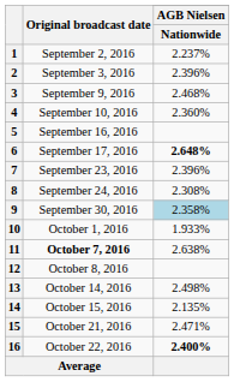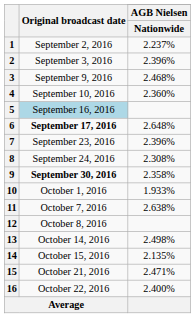5 | Original broadcast date: no background -> lightblue background
6 | Original broadcast date: normal -> bold
6 | AGB Nielsen / Nationwide: bold -> normal
9 | Original broadcast date: normal -> bold
9 | AGB Nielsen / Nationwide: lightblue background -> no background
11 | Original broadcast date: bold -> normal
16 | AGB Nielsen / Nationwide: bold -> normal
